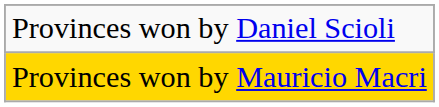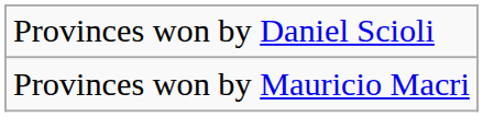row 2 | column 1: gold background -> no background
